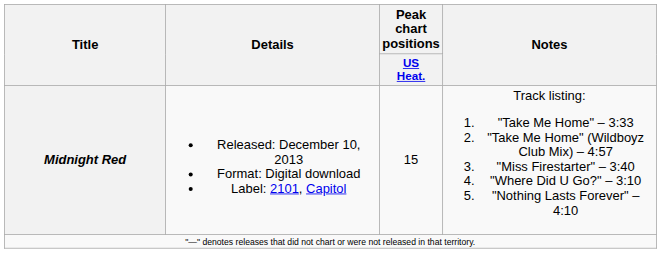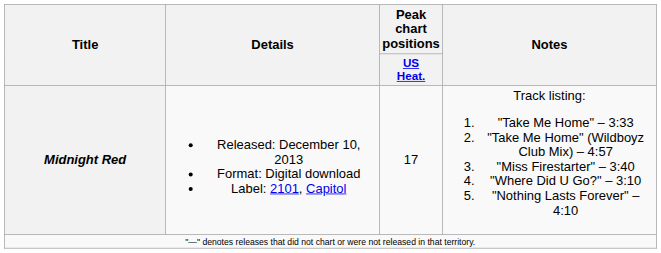Midnight Red | Peak chart positions / US Heat.: 15 -> 17
